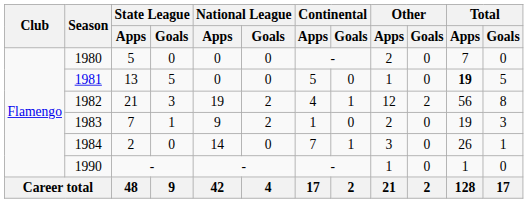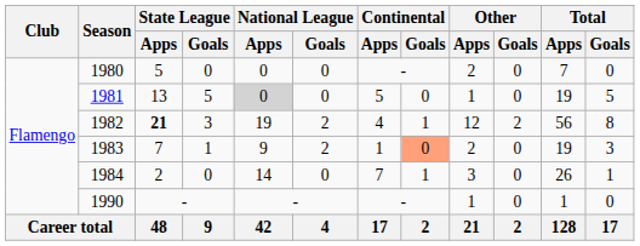1981 | National League / Apps: no background -> lightgrey background
1981 | Total / Apps: bold -> normal
1982 | State League / Apps: normal -> bold
1983 | Continental / Goals: no background -> lightsalmon background
